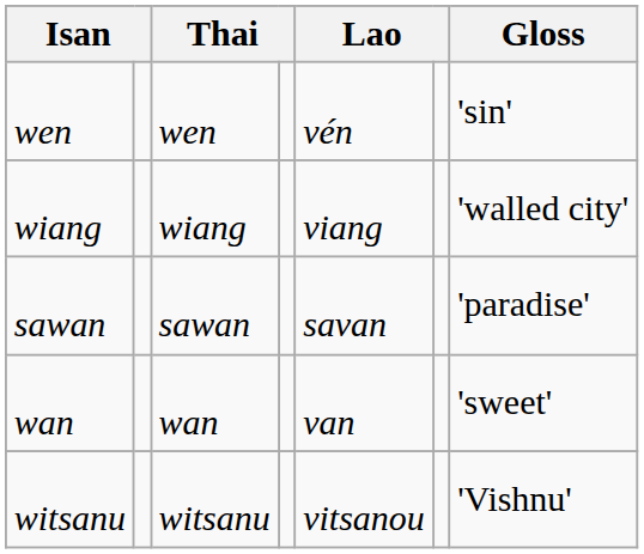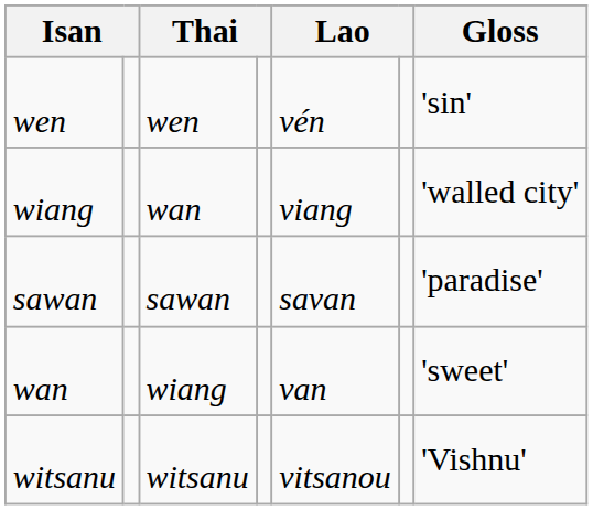row 3 | column 3: wiang -> wan
row 5 | column 3: wan -> wiang
